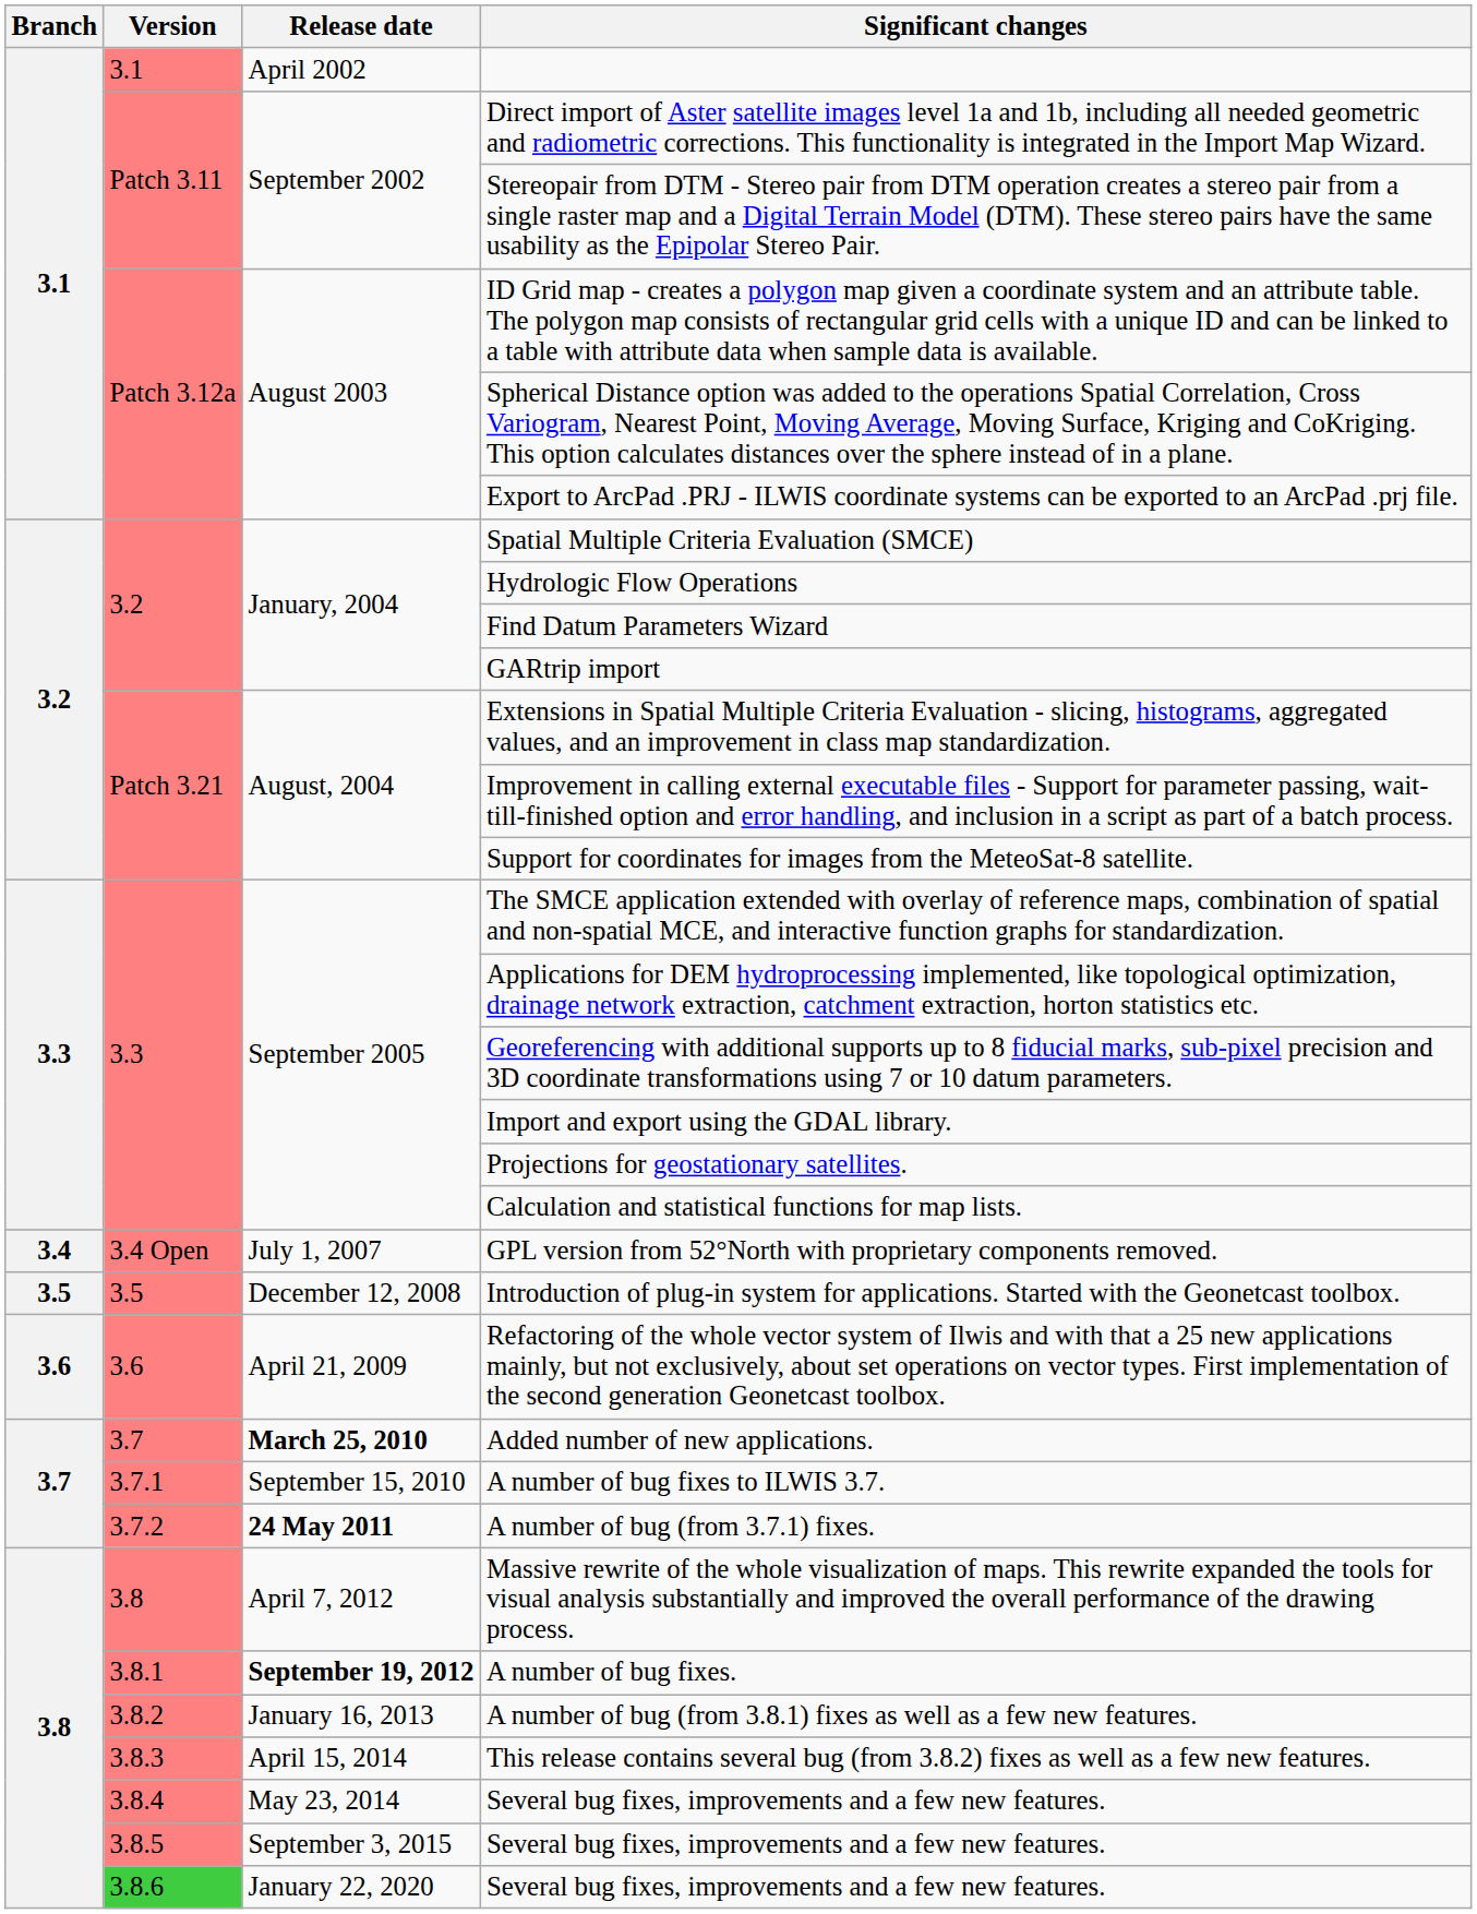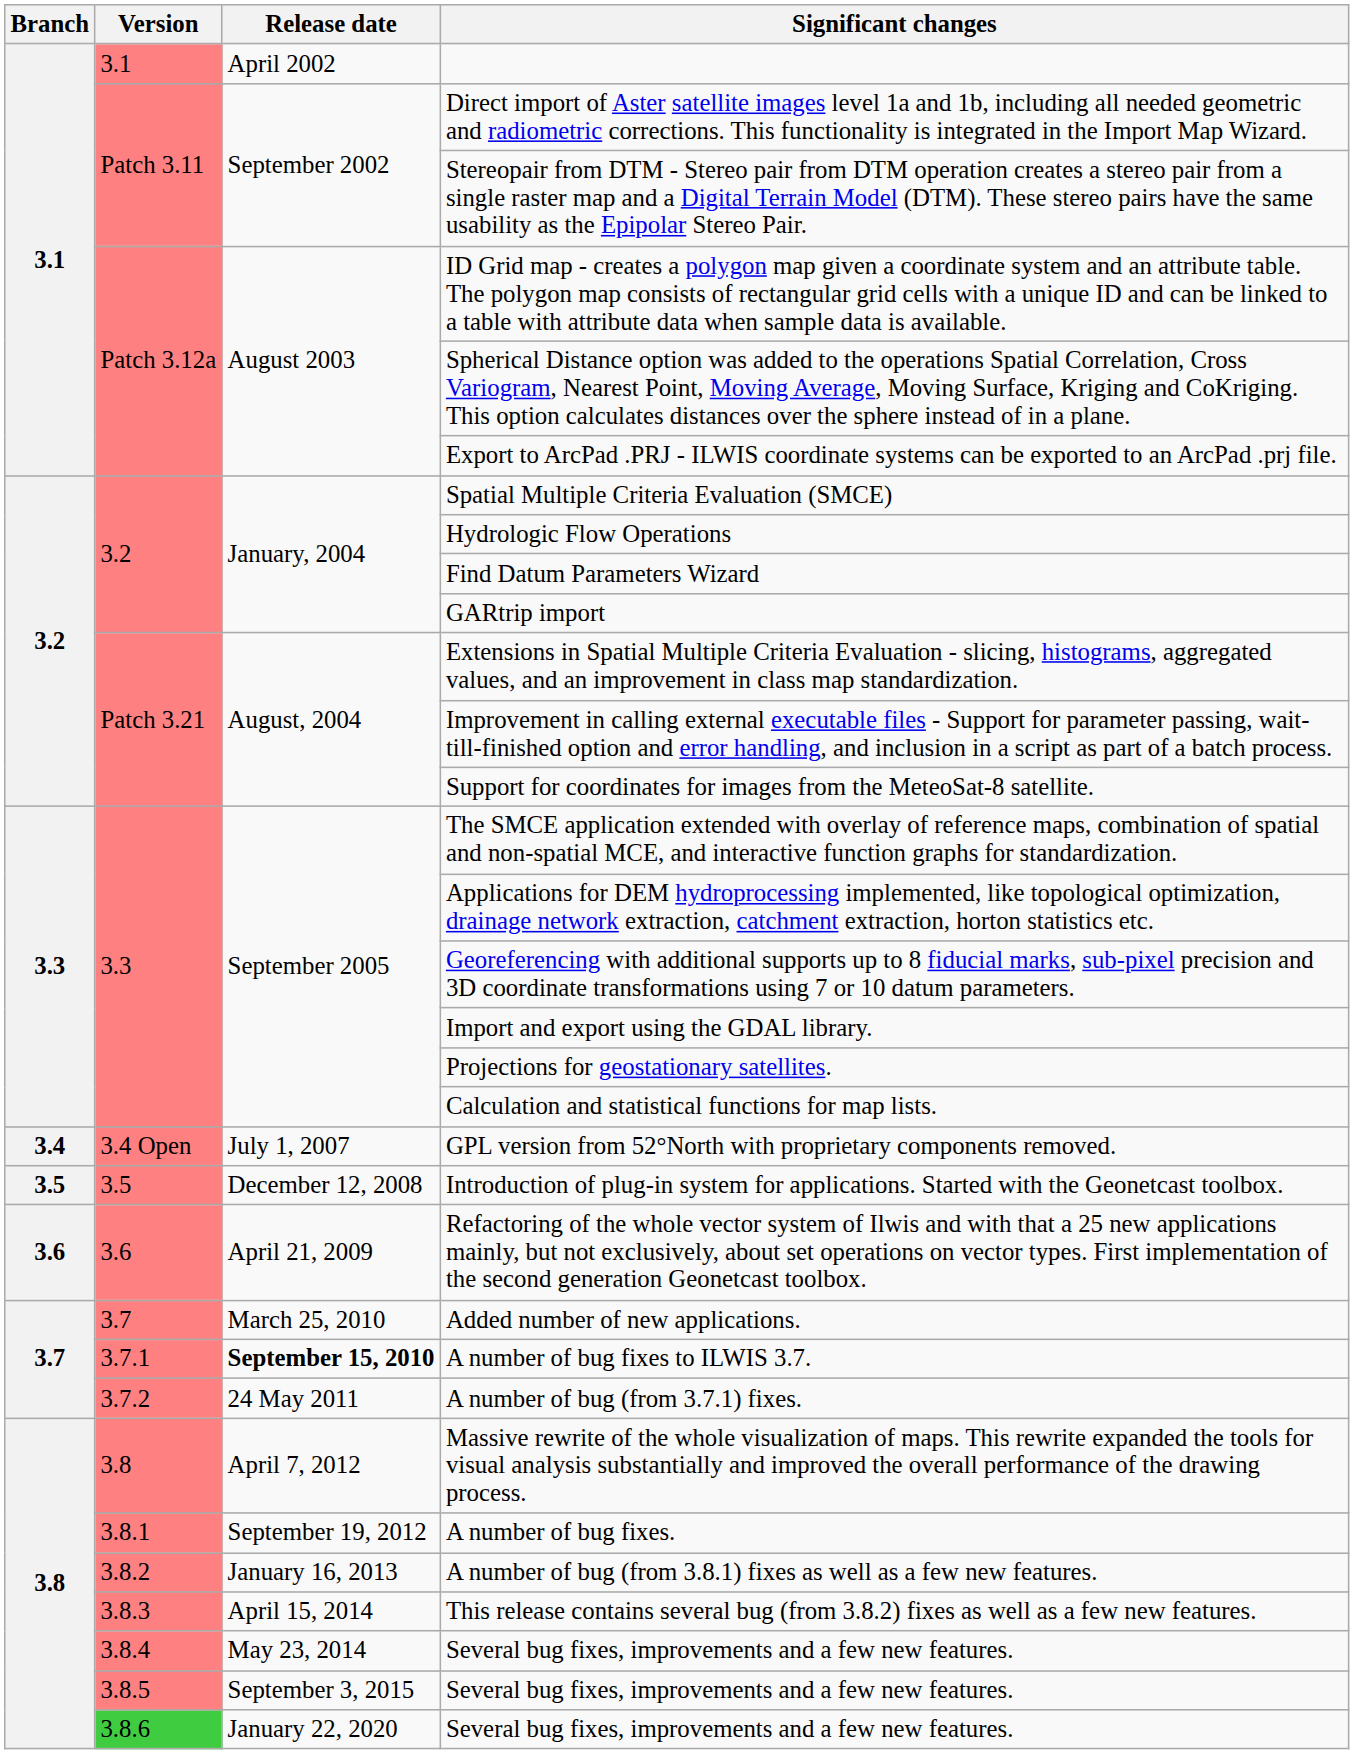Added number of new applications. | Release date: bold -> normal
A number of bug fixes to ILWIS 3.7. | Release date: normal -> bold
A number of bug (from 3.7.1) fixes. | Release date: bold -> normal
A number of bug fixes. | Release date: bold -> normal
